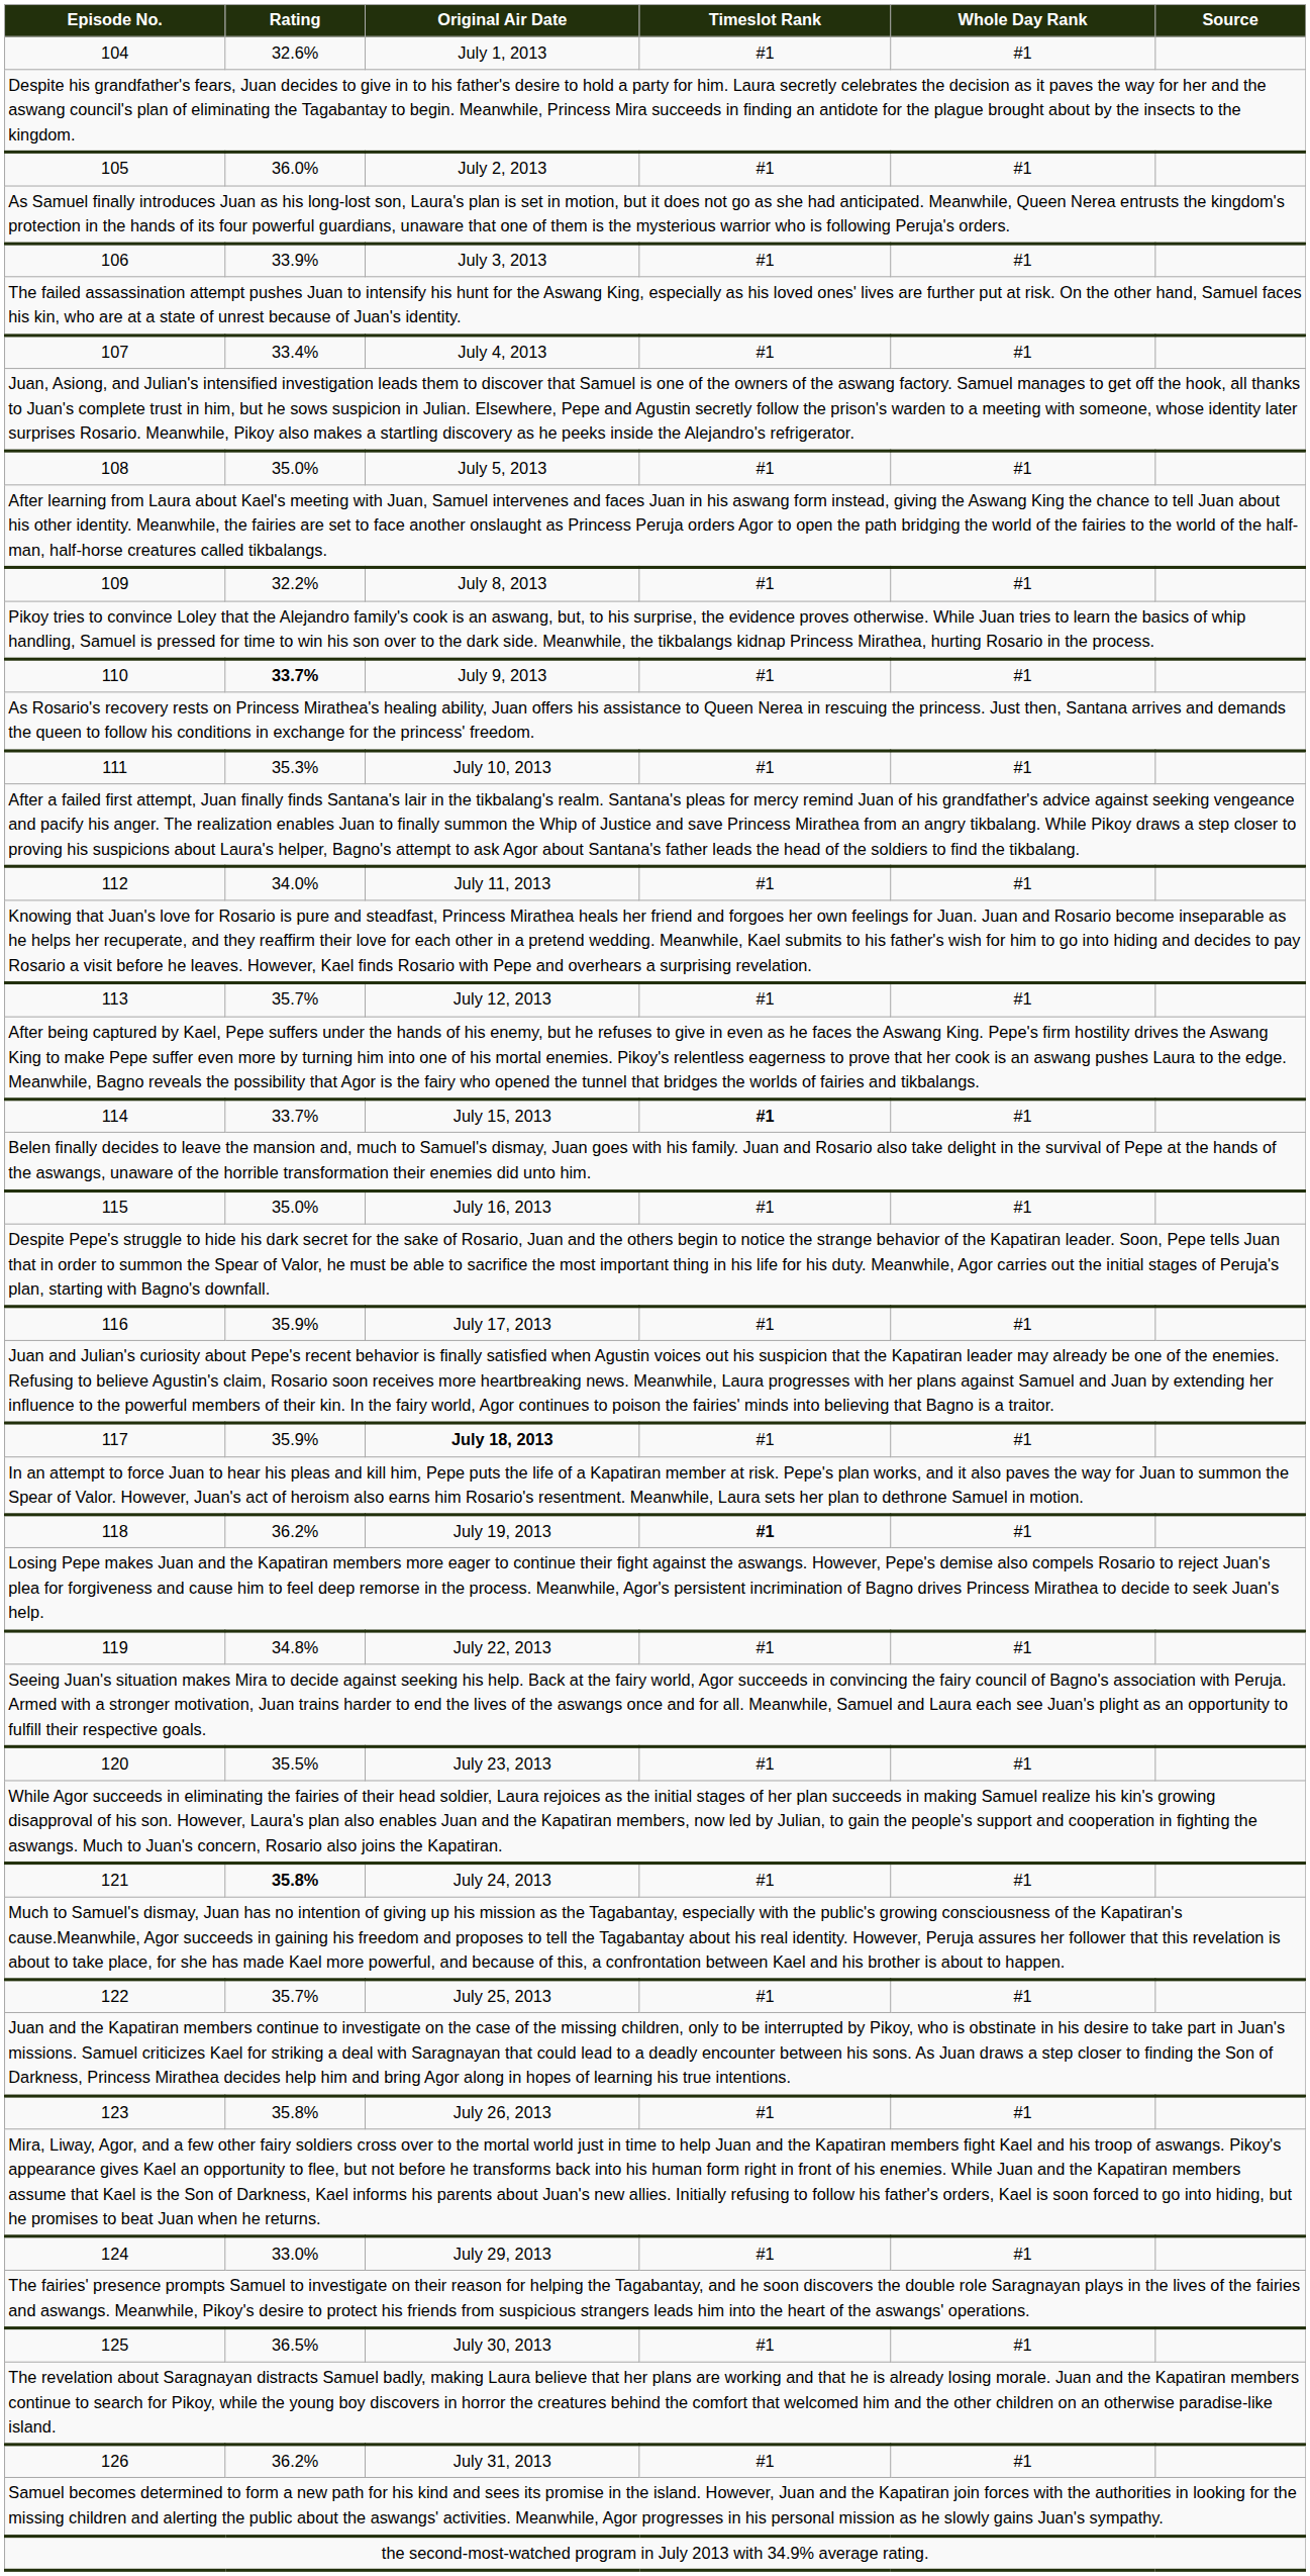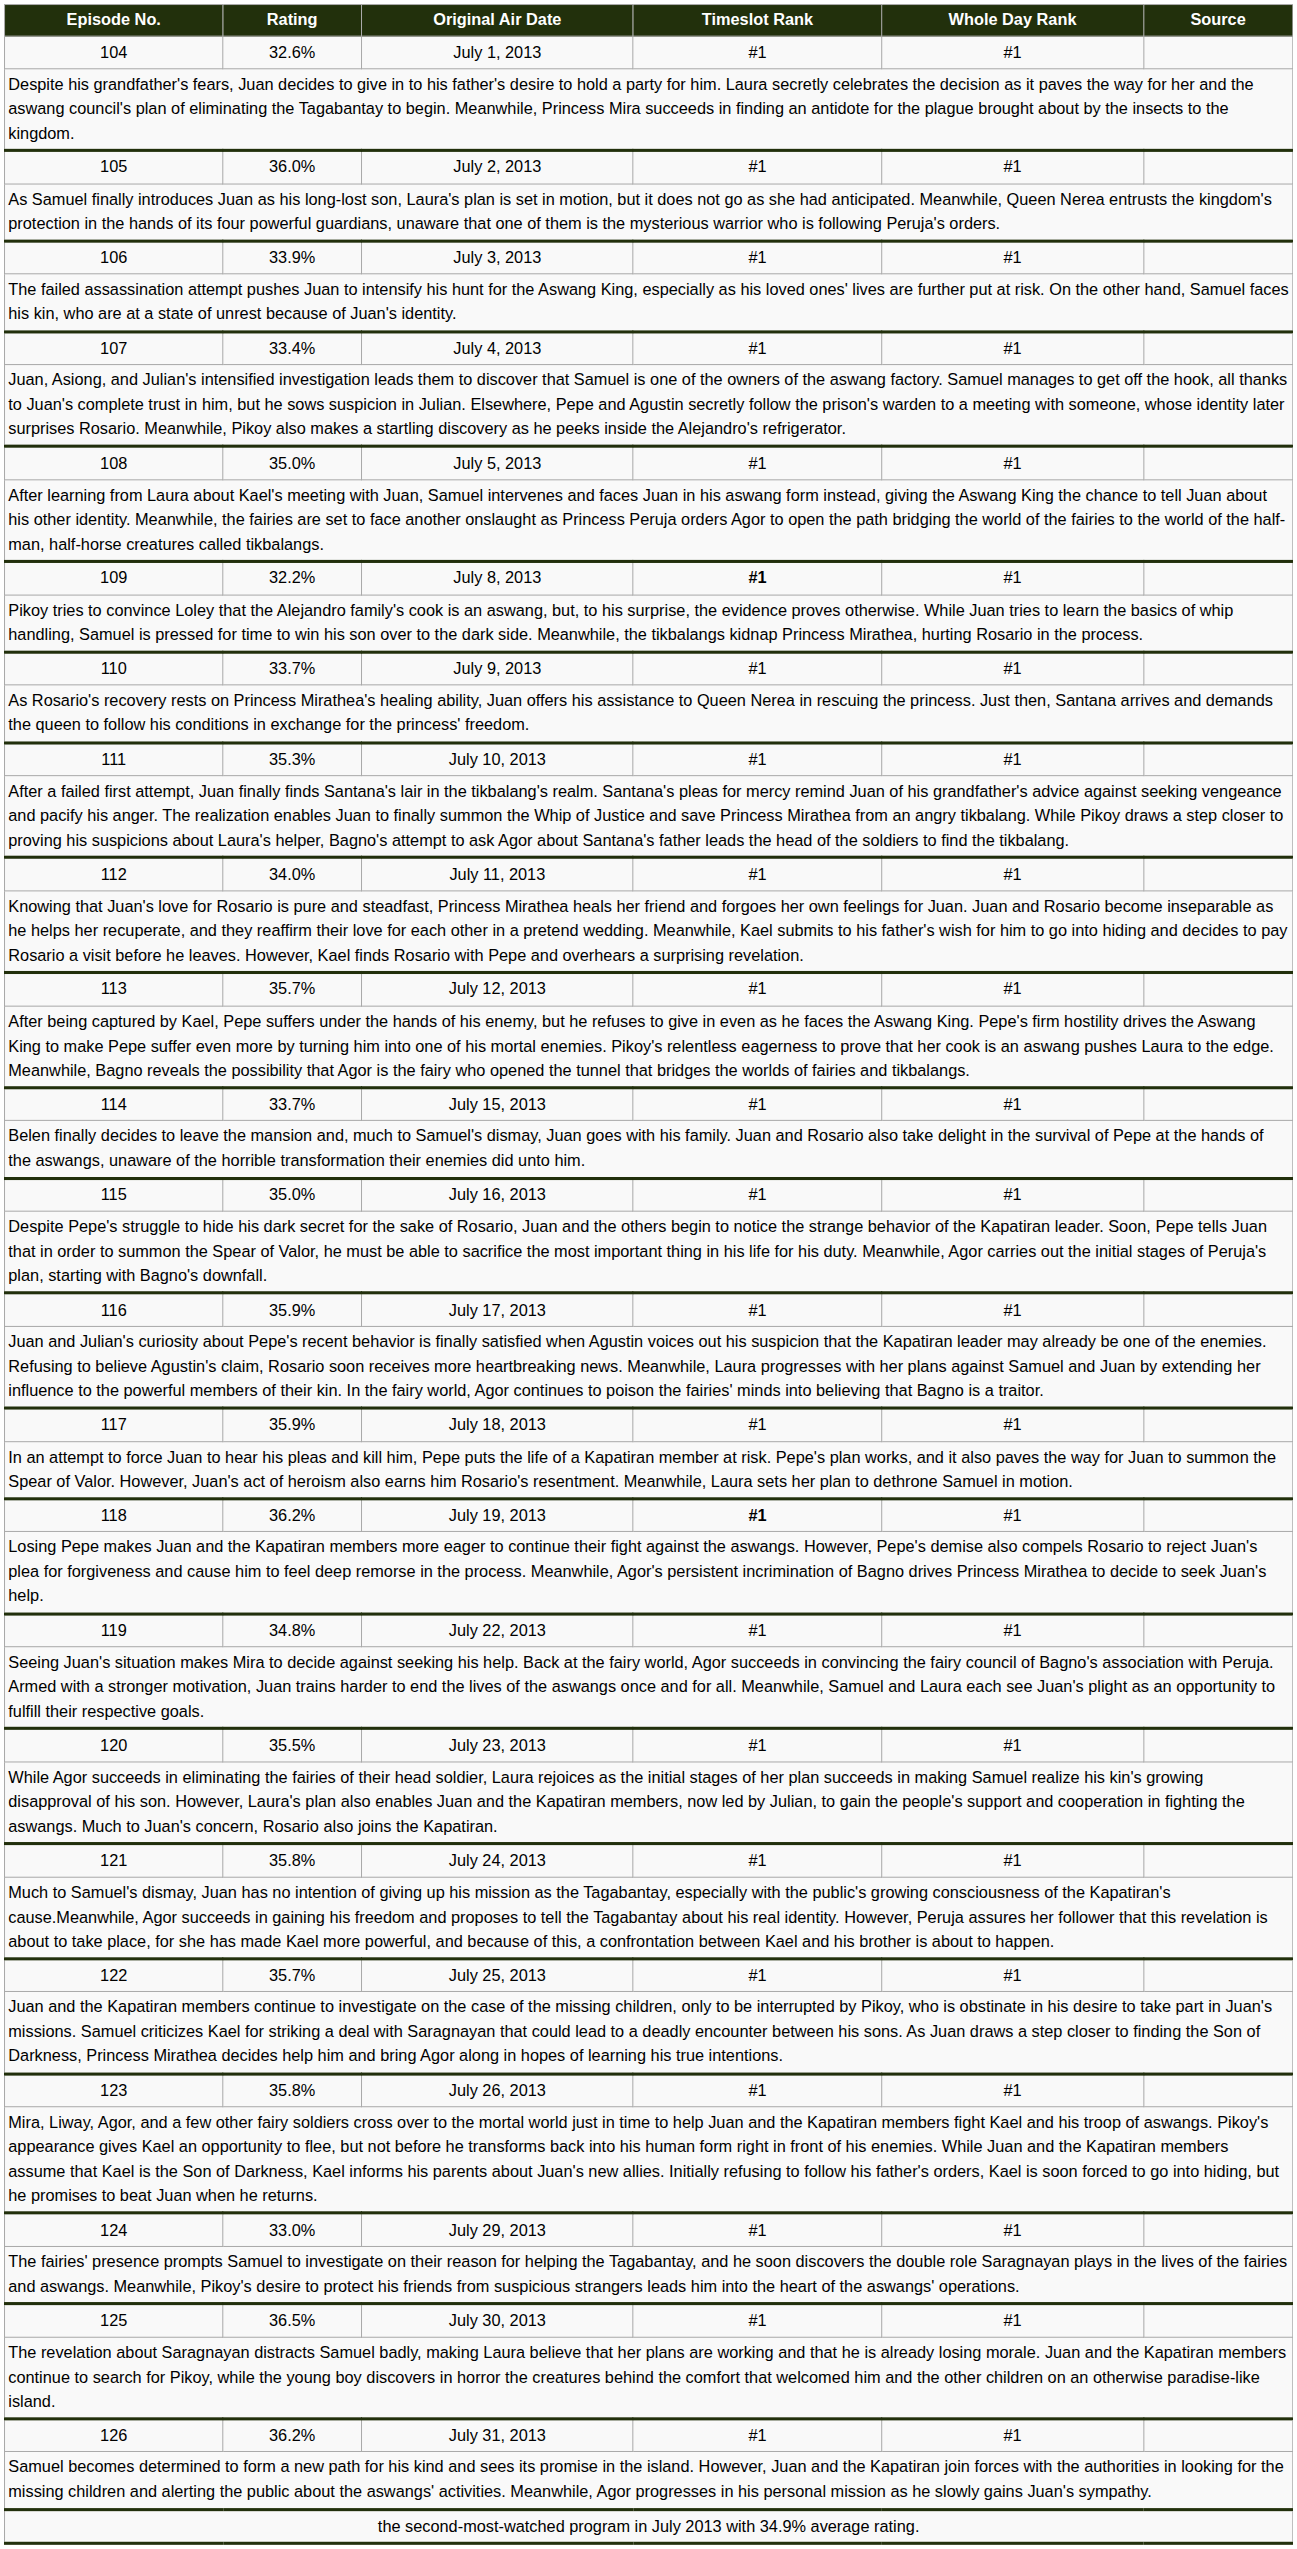109 | Timeslot Rank: normal -> bold
110 | Rating: bold -> normal
114 | Timeslot Rank: bold -> normal
117 | Original Air Date: bold -> normal
121 | Rating: bold -> normal
